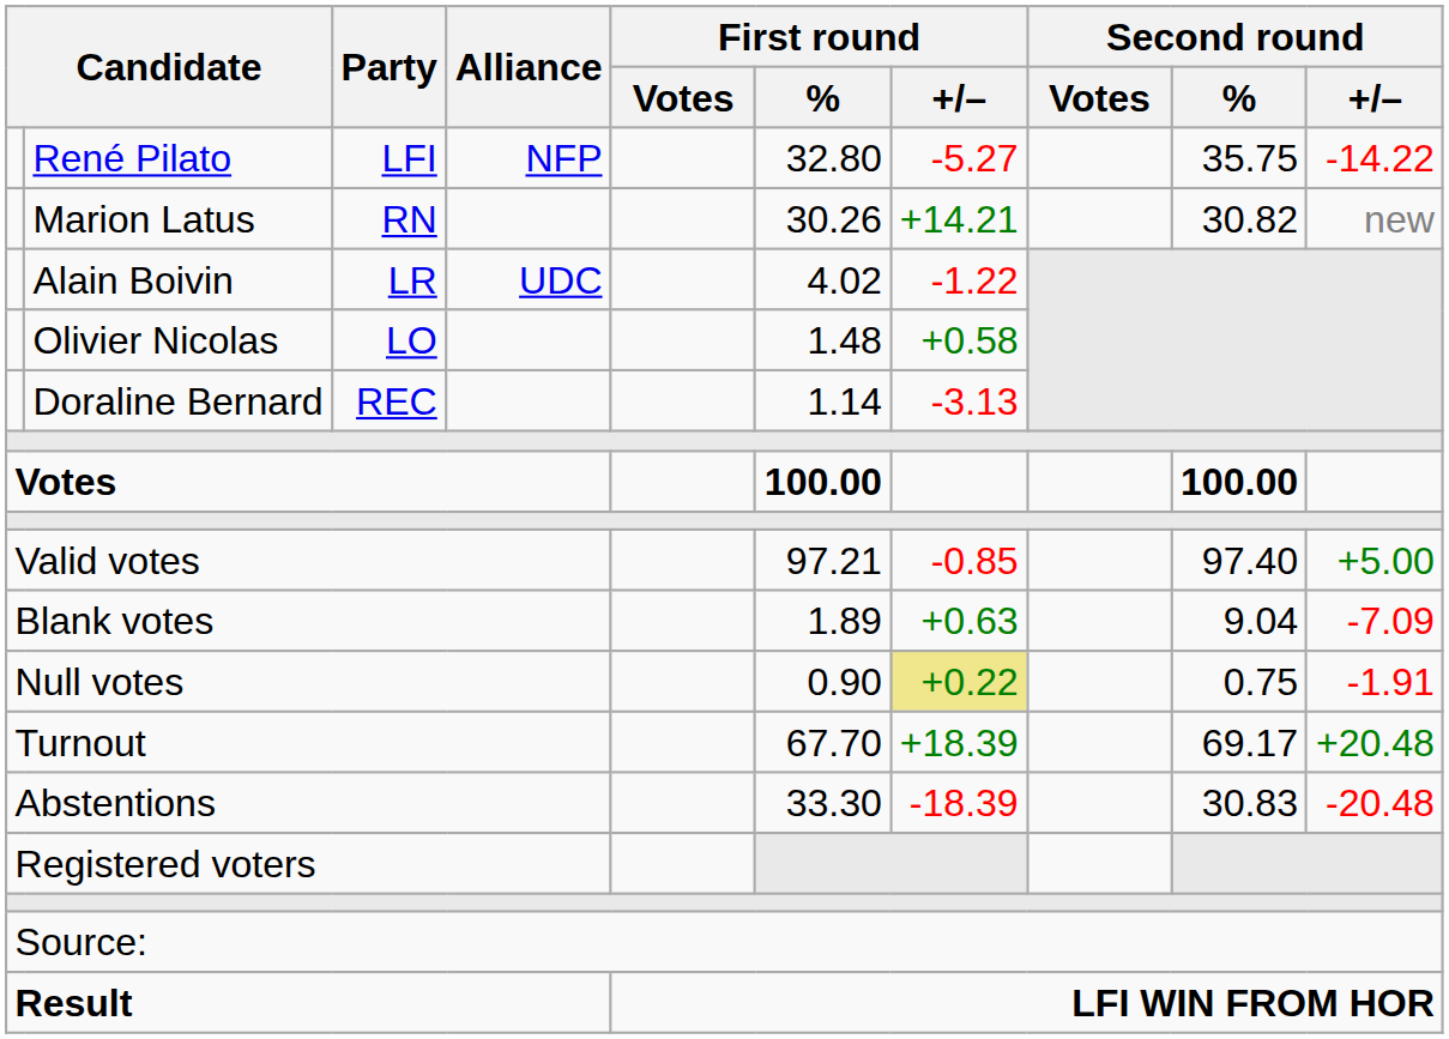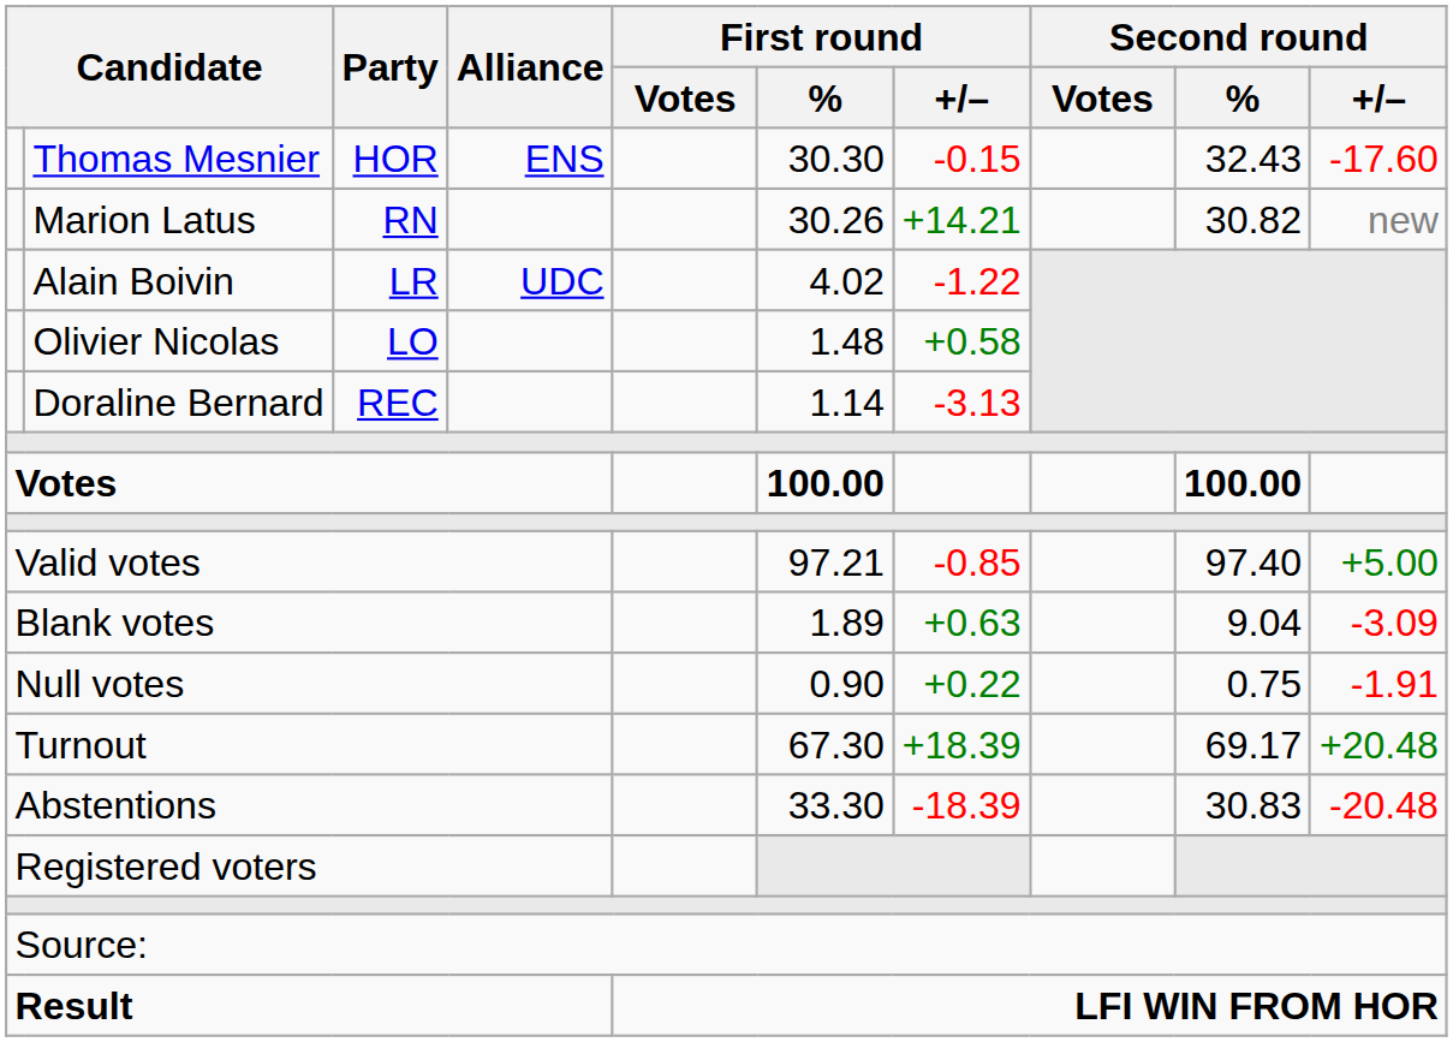- row: René Pilato | LFI | NFP | 32.80 | -5.27 | 35.75 | -14.22
+ row: Thomas Mesnier | HOR | ENS | 30.30 | -0.15 | 32.43 | -17.60
Blank votes | Second round / +/–: -7.09 -> -3.09
Null votes | First round / +/–: khaki background -> no background
Turnout | First round / %: 67.70 -> 67.30
